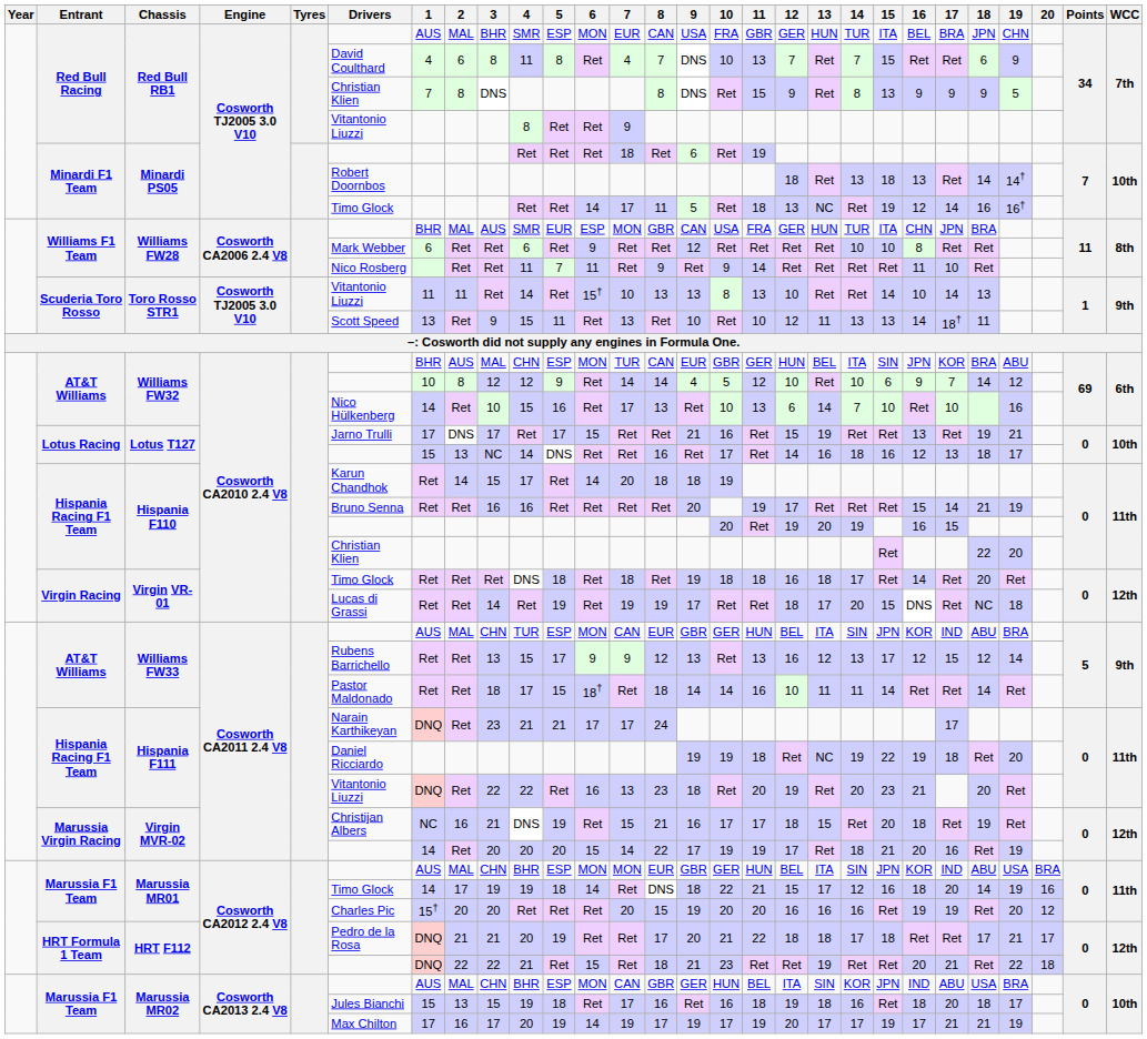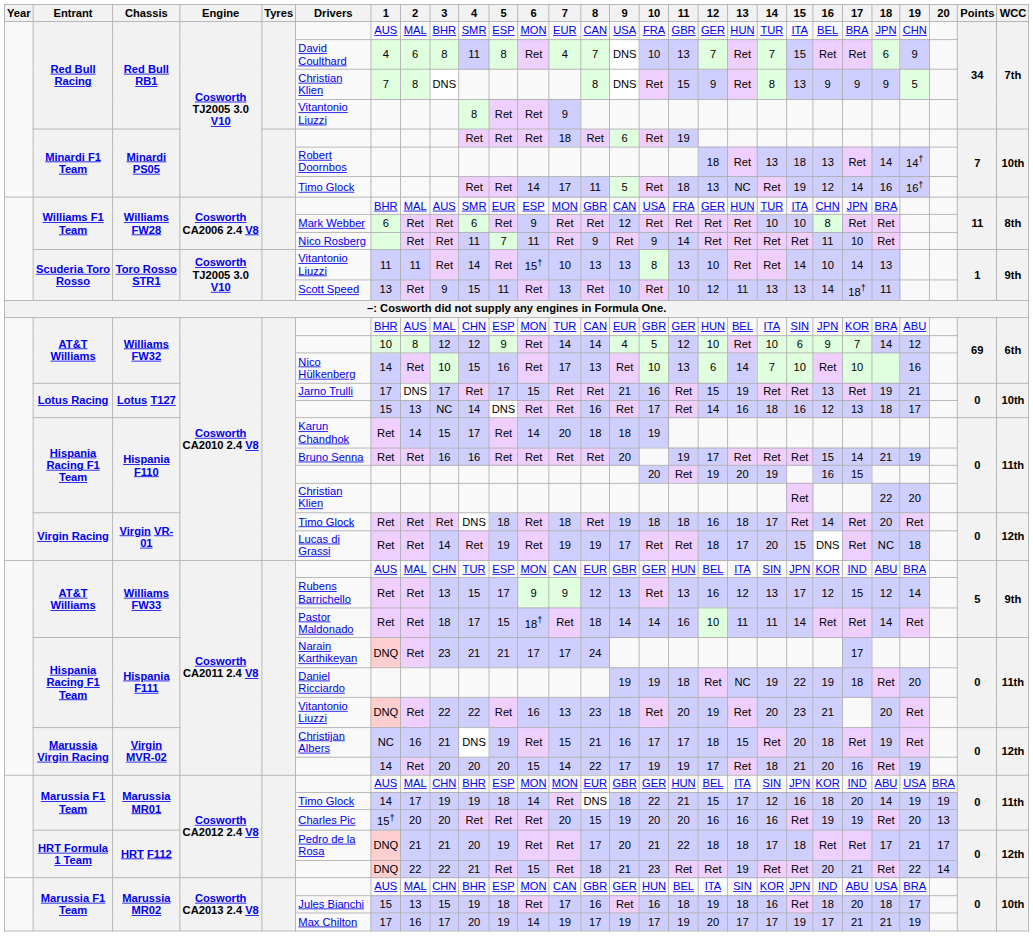row 35 | 20: 16 -> 19
row 36 | 20: 12 -> 13
row 38 | 20: 18 -> 14
